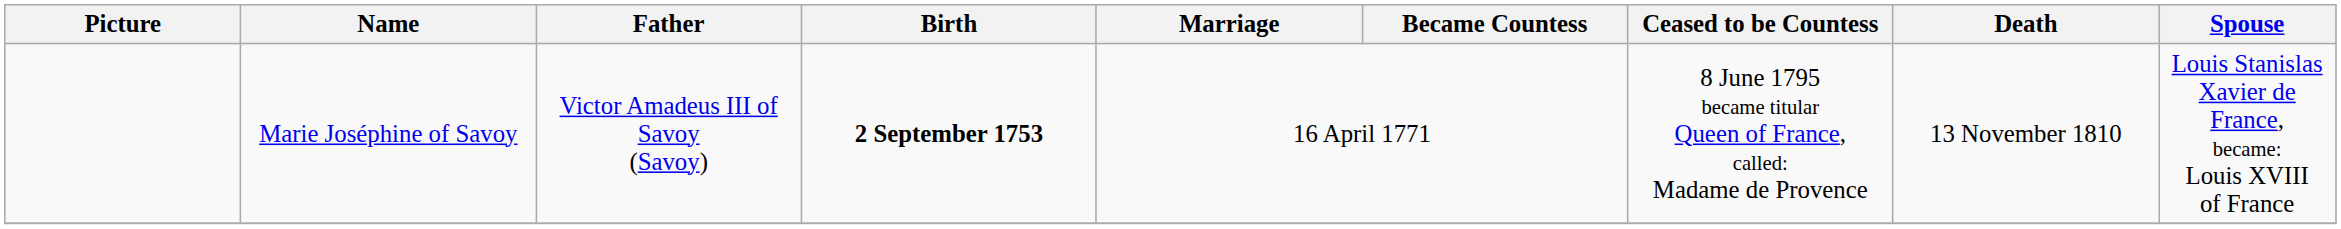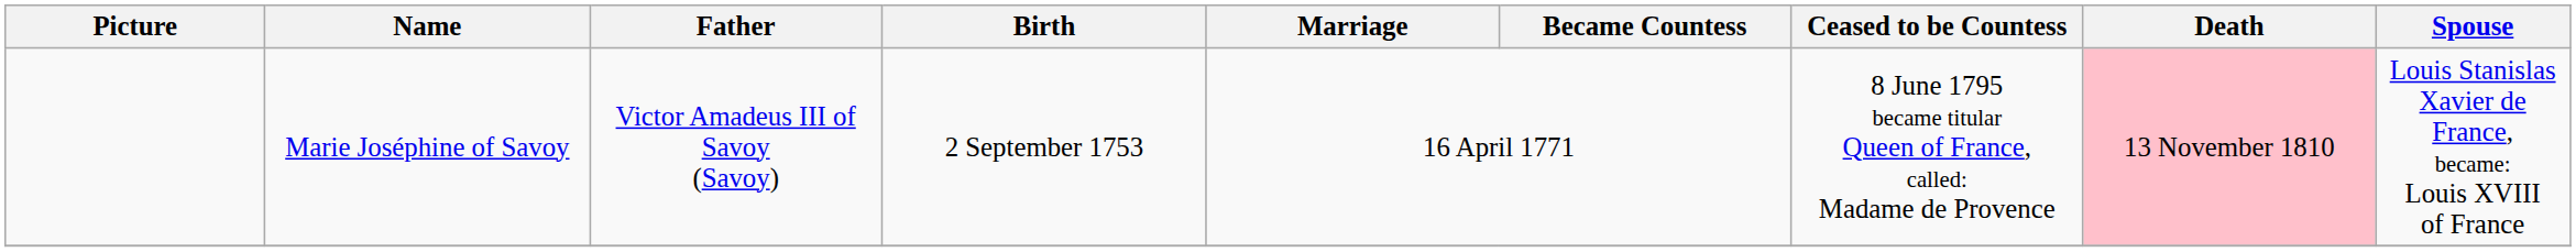Marie Joséphine of Savoy | Birth: bold -> normal
Marie Joséphine of Savoy | Death: no background -> pink background
